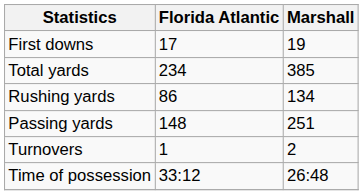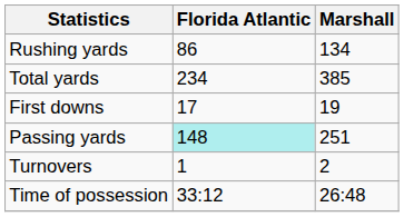rows swapped: First downs <-> Rushing yards
Passing yards | Florida Atlantic: no background -> paleturquoise background
